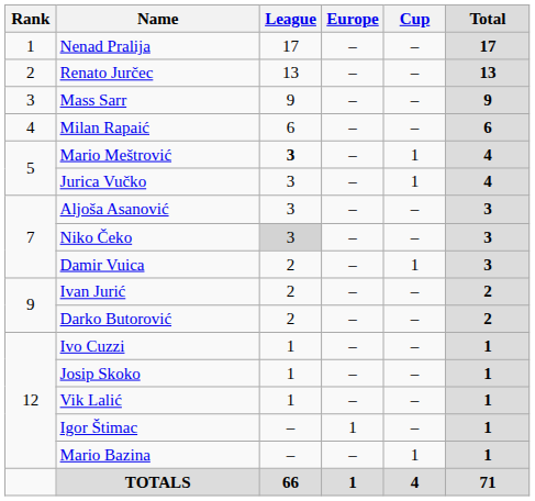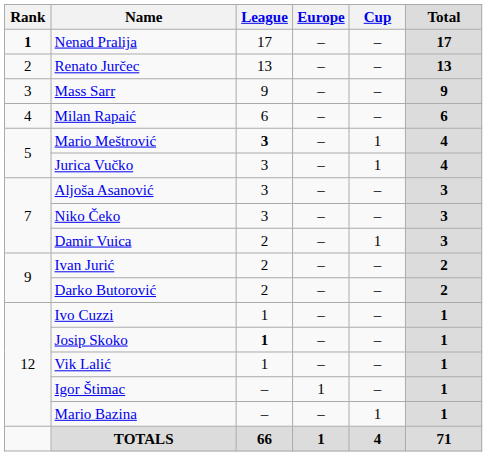Nenad Pralija | Rank: normal -> bold
Niko Čeko | League: lightgrey background -> no background
Josip Skoko | League: normal -> bold
